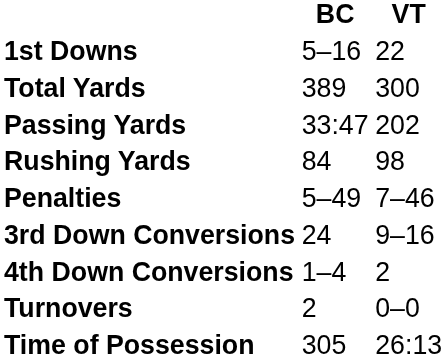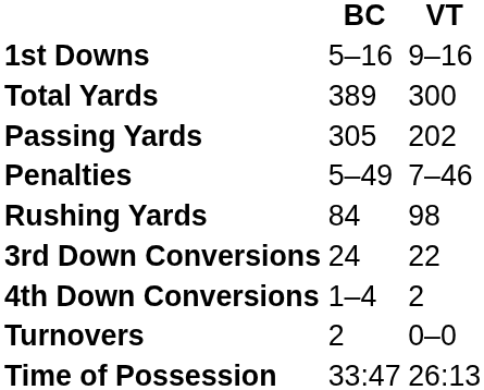1st Downs | VT: 22 -> 9–16
Passing Yards | BC: 33:47 -> 305
rows swapped: Rushing Yards <-> Penalties
3rd Down Conversions | VT: 9–16 -> 22
Time of Possession | BC: 305 -> 33:47
